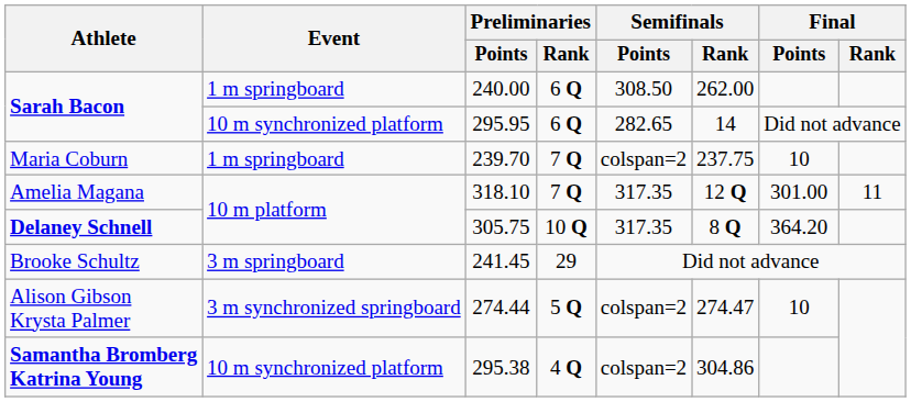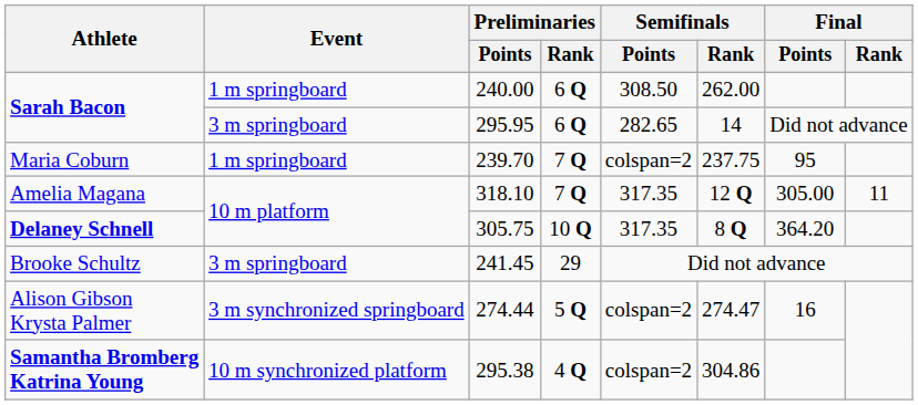295.95 | Event: 10 m synchronized platform -> 3 m springboard
239.70 | Final / Points: 10 -> 95
318.10 | Final / Points: 301.00 -> 305.00
274.44 | Final / Points: 10 -> 16
